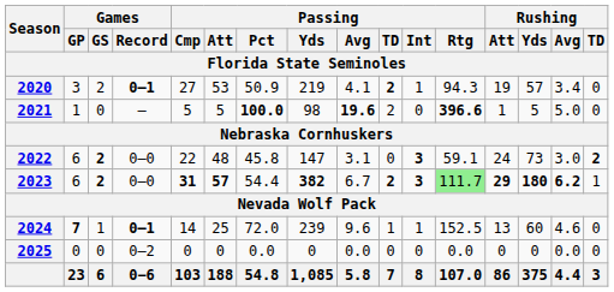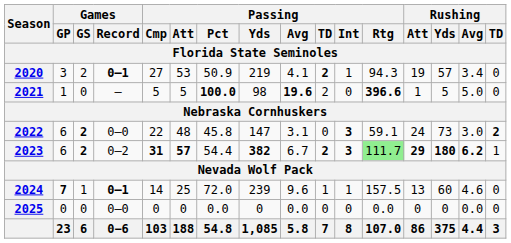2023 | Games / Record: 0–0 -> 0–2
2024 | Passing / Rtg: 152.5 -> 157.5
2025 | Games / Record: 0–2 -> 0–0
